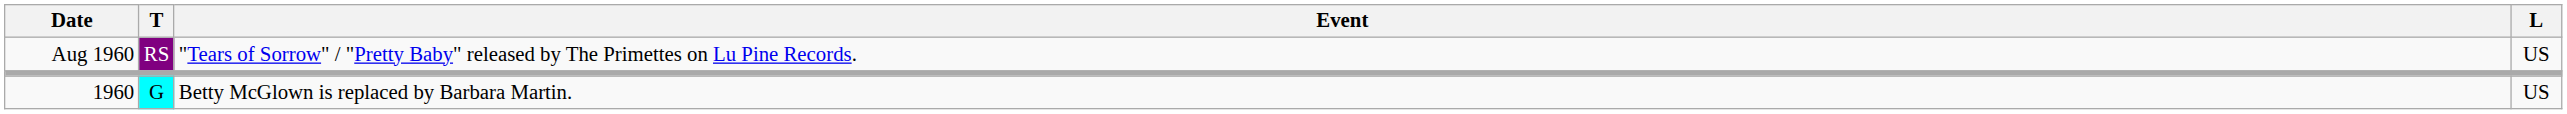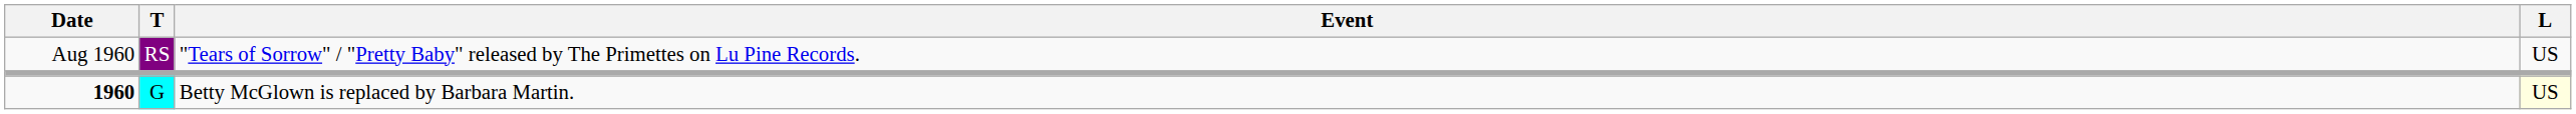Betty McGlown is replaced by Barbara Martin. | Date: normal -> bold
Betty McGlown is replaced by Barbara Martin. | L: no background -> lightyellow background
